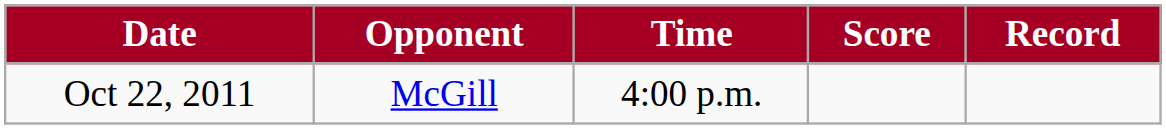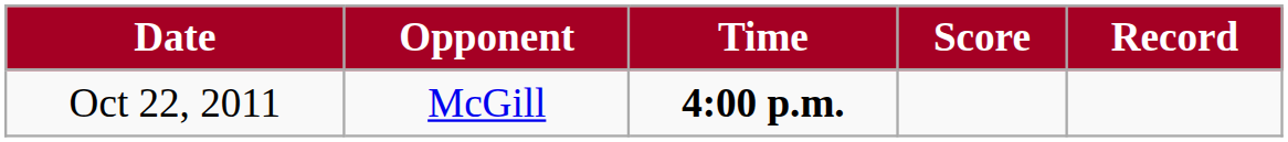Oct 22, 2011 | Time: normal -> bold
